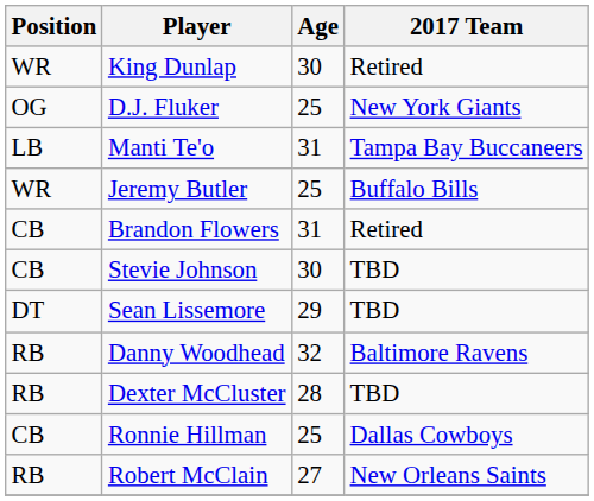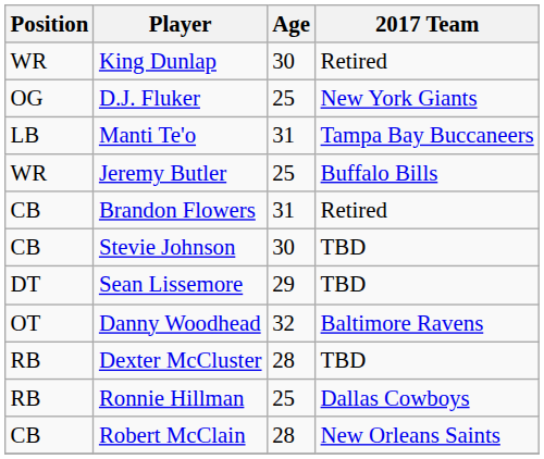Danny Woodhead | Position: RB -> OT
Ronnie Hillman | Position: CB -> RB
Robert McClain | Position: RB -> CB
Robert McClain | Age: 27 -> 28
